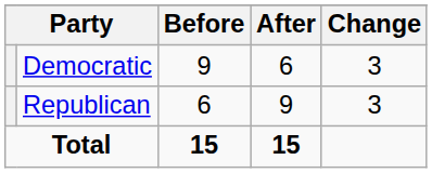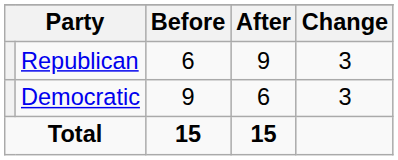rows swapped: Democratic <-> Republican
